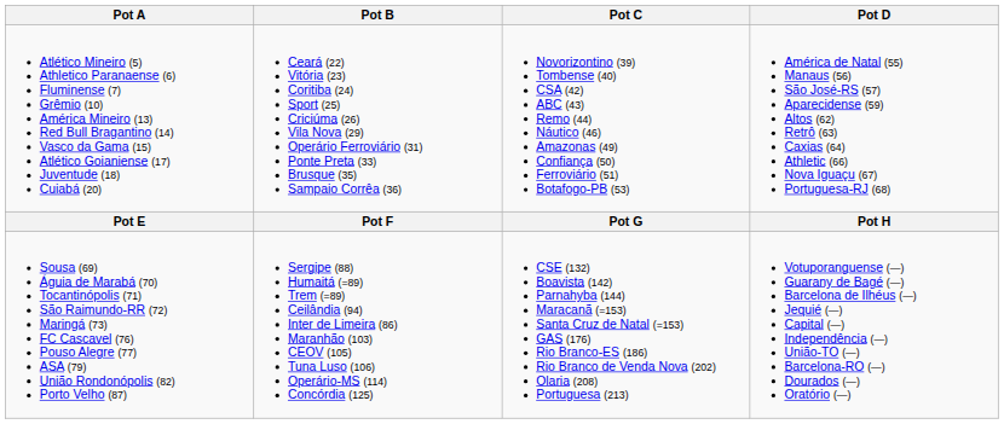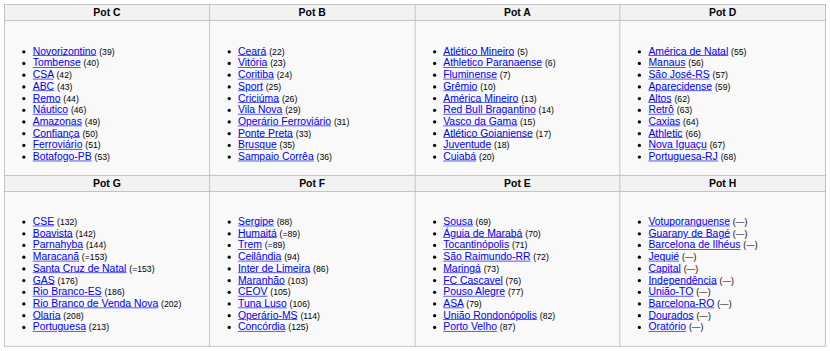columns swapped: Pot A <-> Pot C
